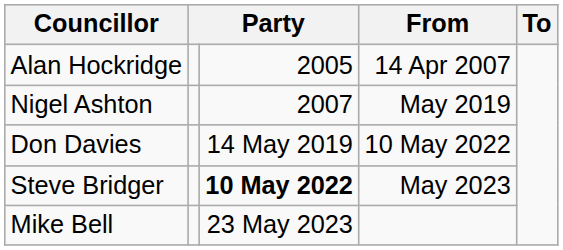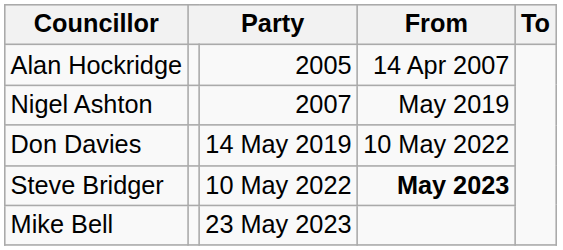Steve Bridger | column 3: bold -> normal
Steve Bridger | From: normal -> bold
